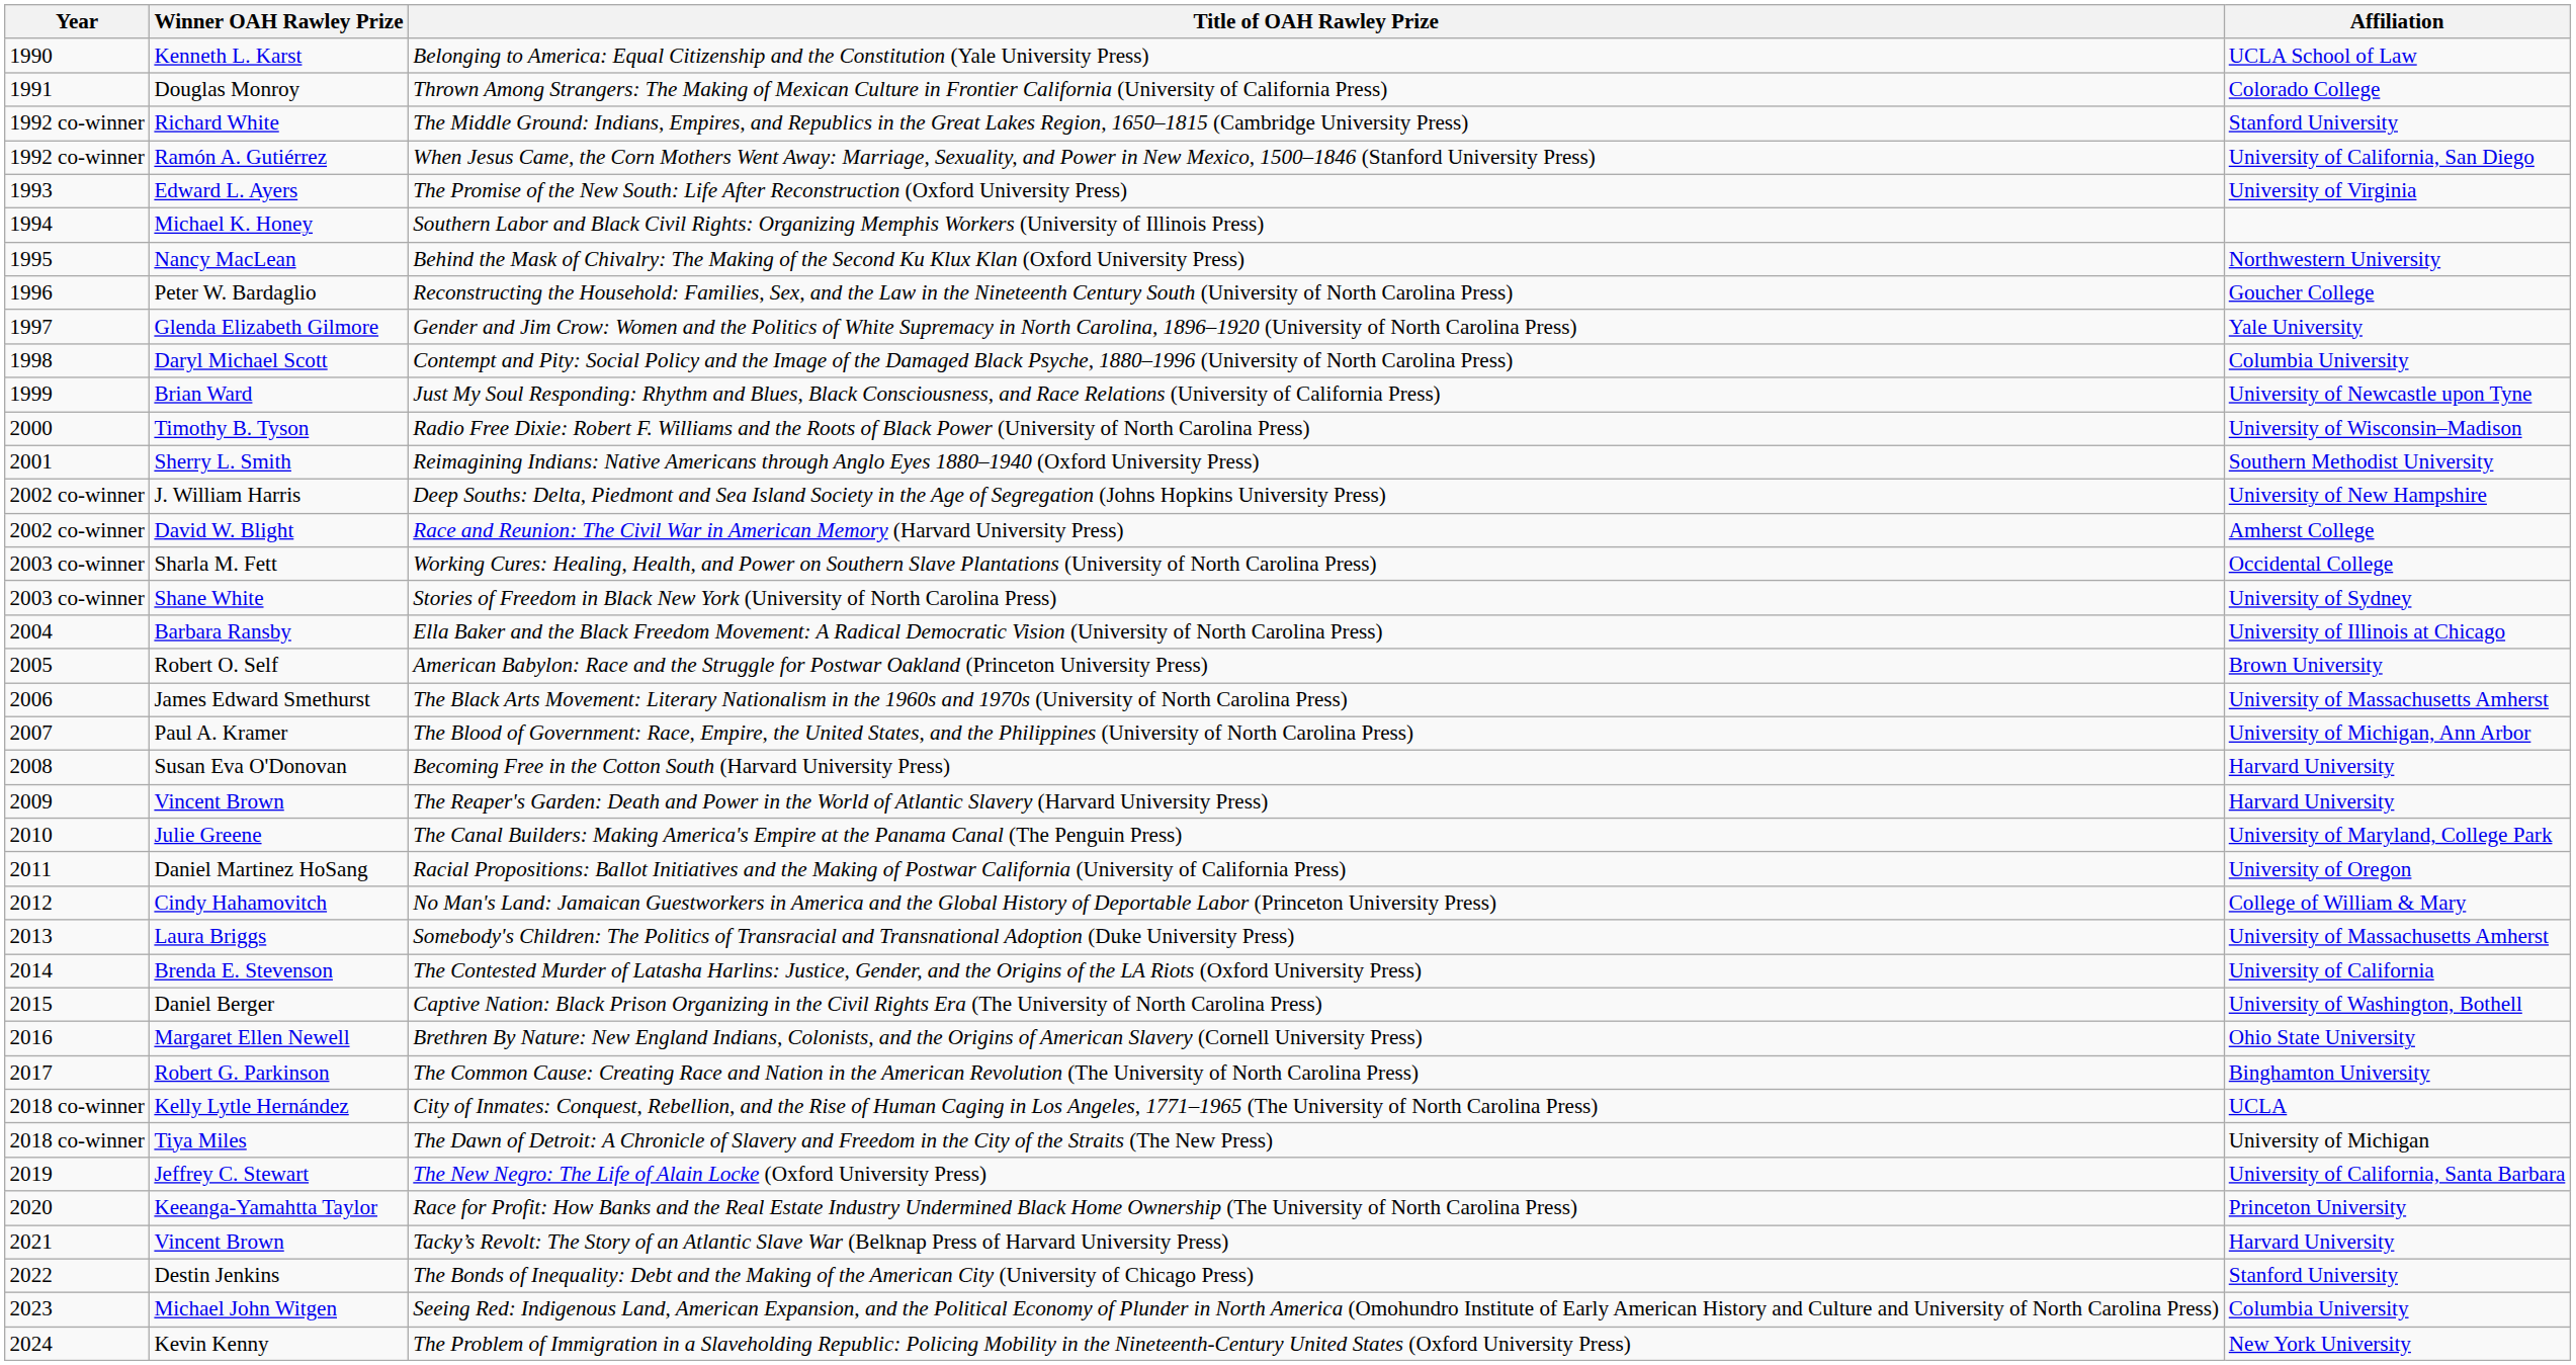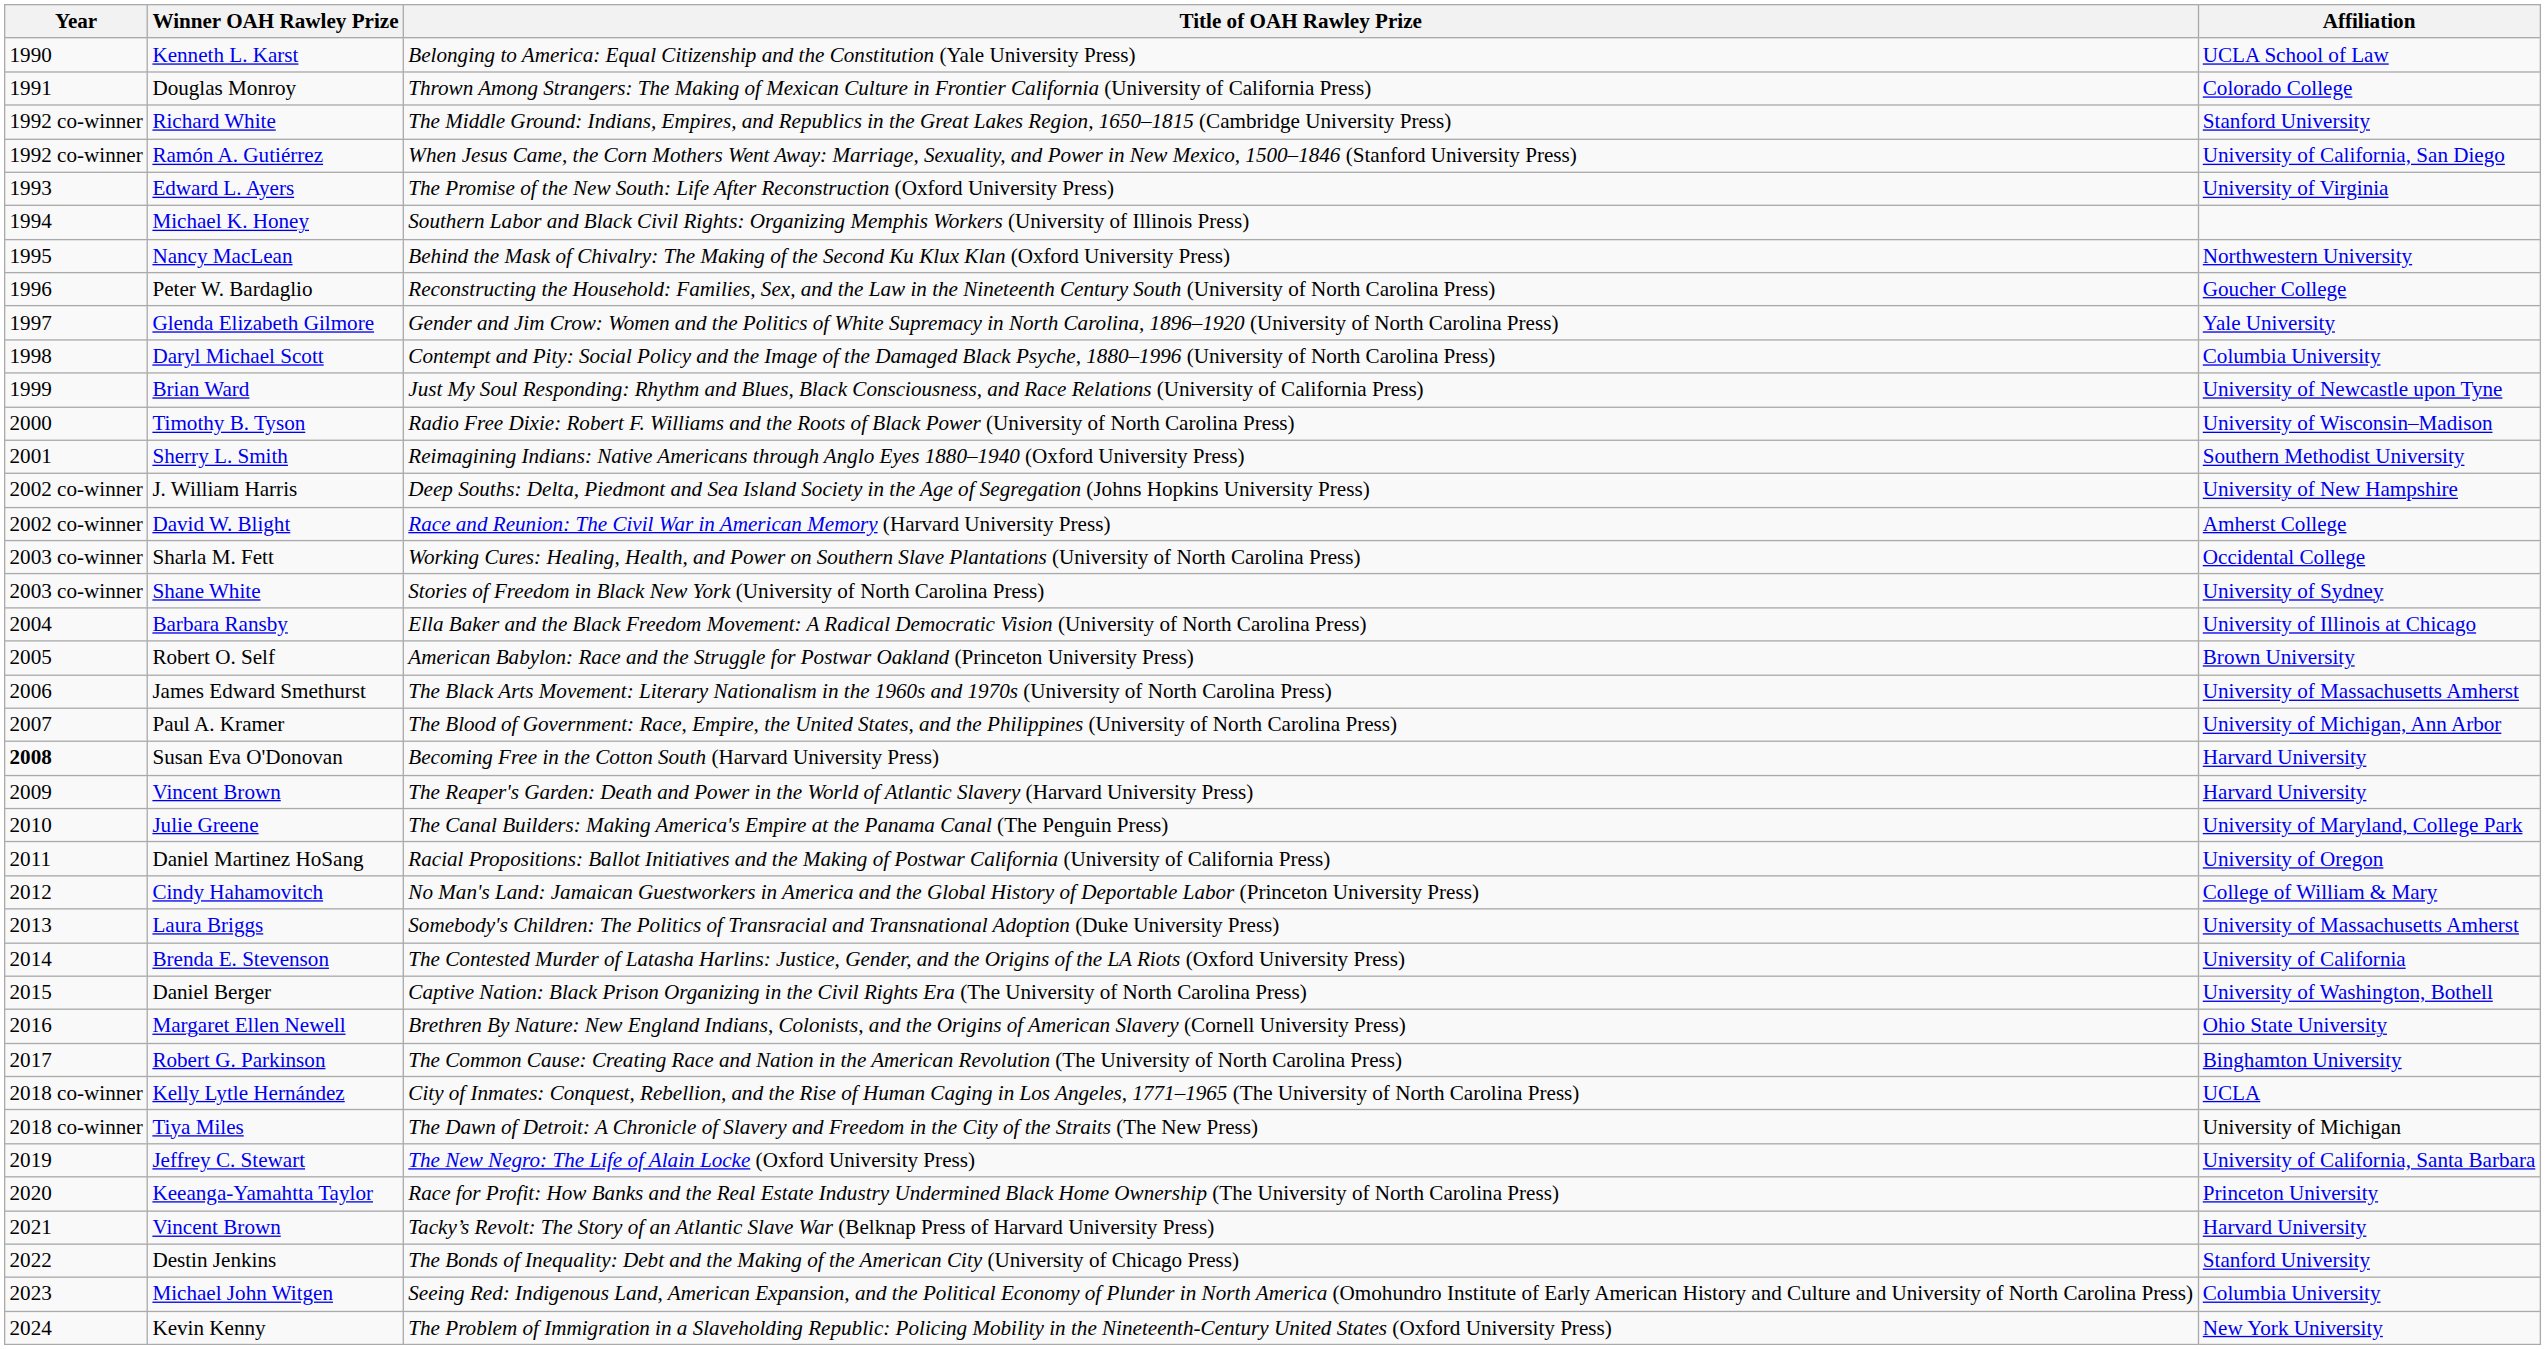Becoming Free in the Cotton South (Harvard University Press) | Year: normal -> bold
